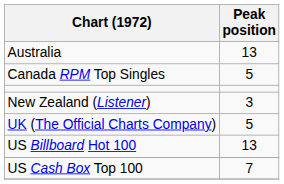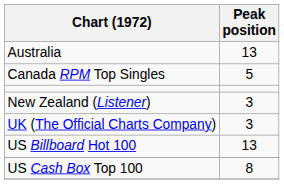row 6 | Peak position: 5 -> 3
row 8 | Peak position: 7 -> 8
